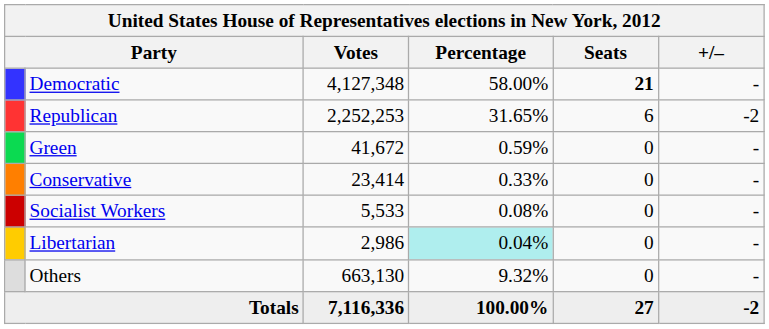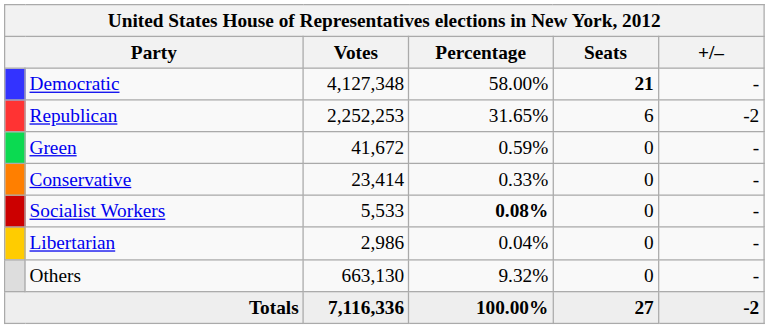Socialist Workers | Percentage: normal -> bold
Libertarian | Percentage: paleturquoise background -> no background
